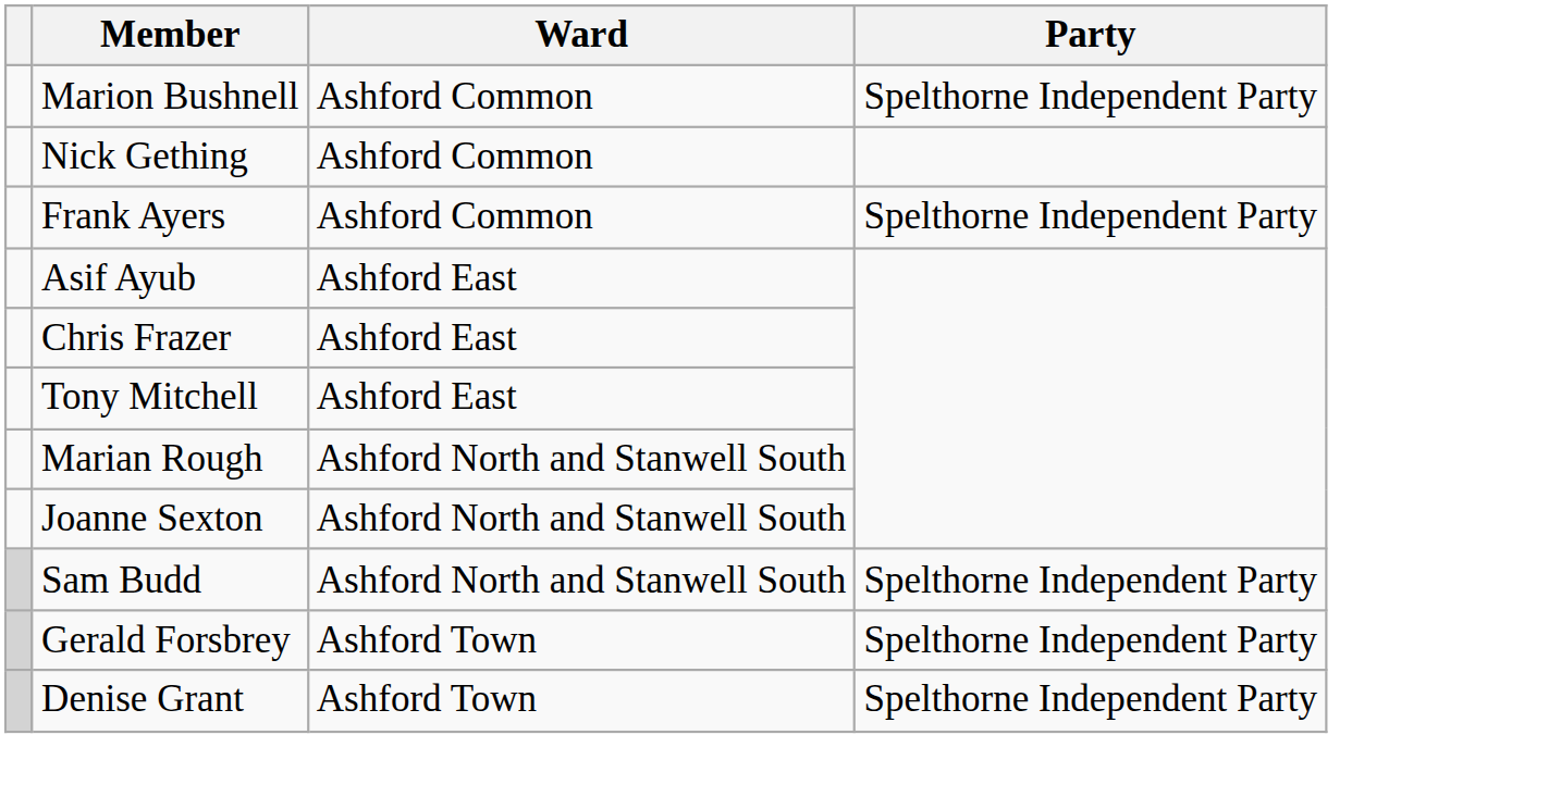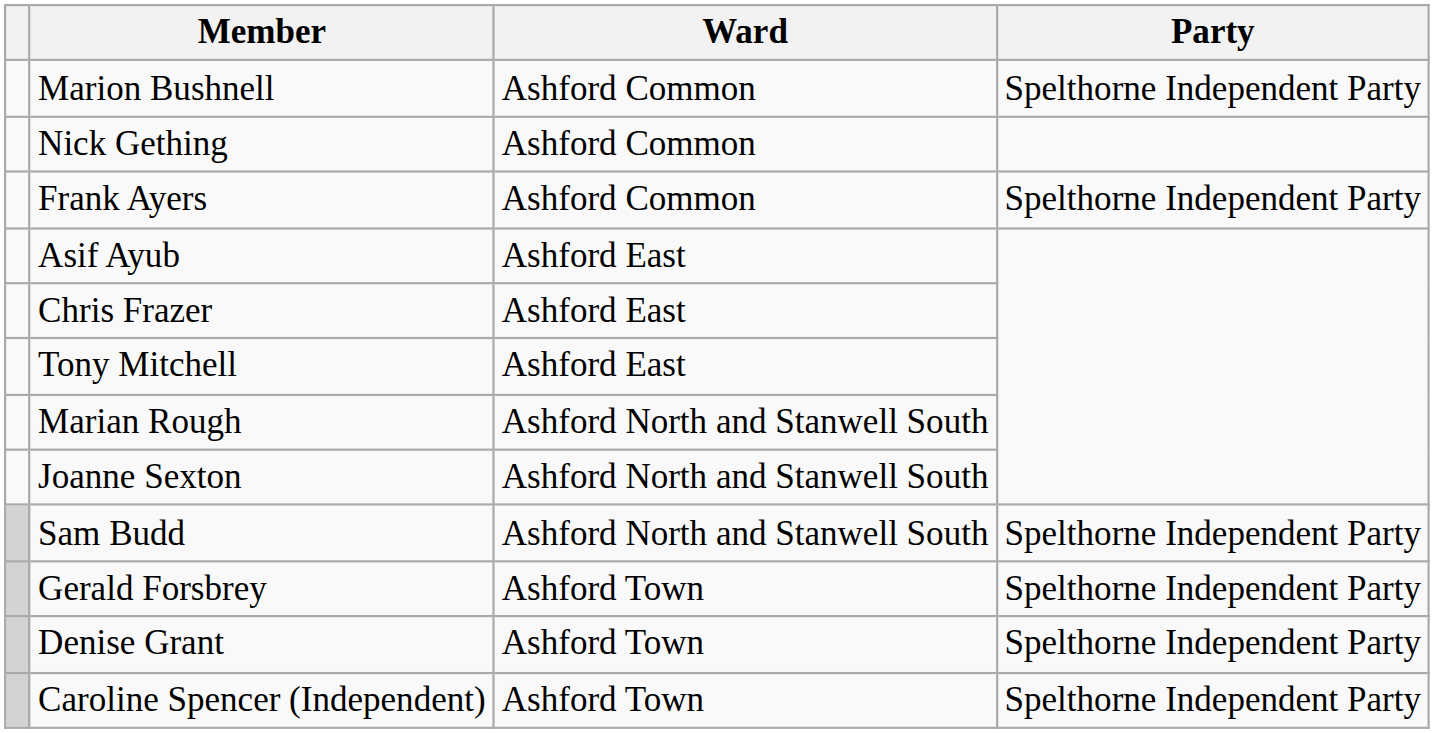+ row: Caroline Spencer (Independent) | Ashford Town | Spelthorne Independent Party
